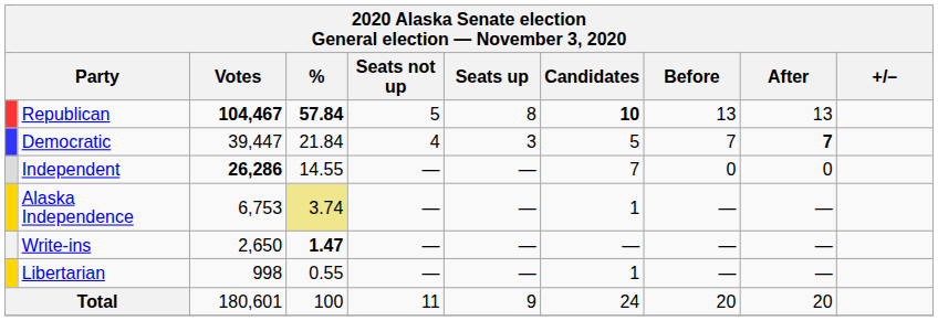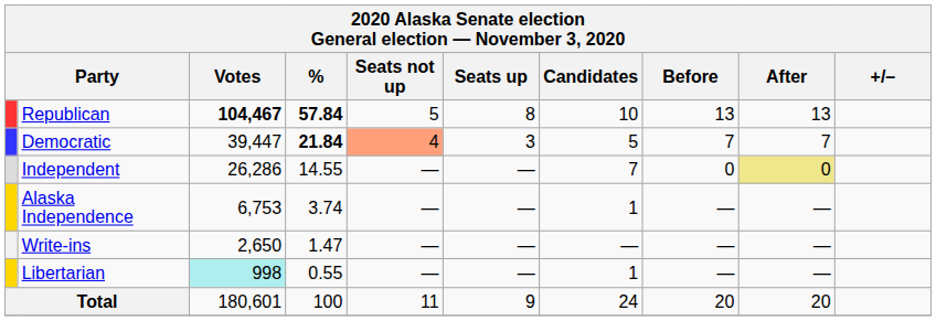Republican | Candidates: bold -> normal
Democratic | %: normal -> bold
Democratic | Seats not up: no background -> lightsalmon background
Democratic | After: bold -> normal
Independent | Votes: bold -> normal
Independent | After: no background -> khaki background
Alaska Independence | %: khaki background -> no background
Write-ins | %: bold -> normal
Libertarian | Votes: no background -> paleturquoise background
